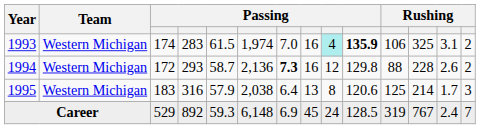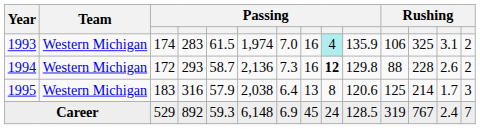1993 | column 10: bold -> normal
1994 | column 7: bold -> normal
1994 | column 9: normal -> bold
